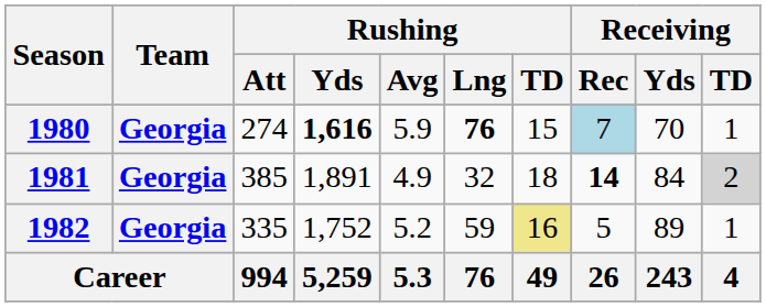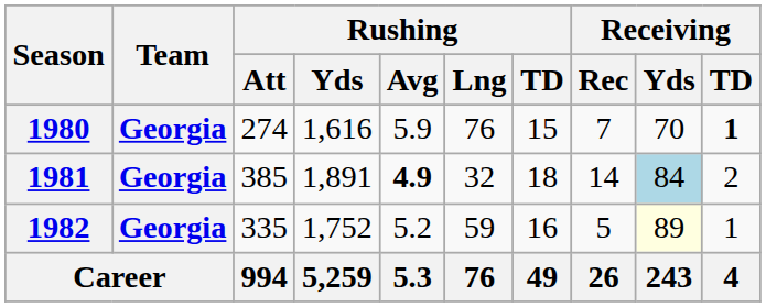1980 | Rushing / Yds: bold -> normal
1980 | Rushing / Lng: bold -> normal
1980 | Receiving / Rec: lightblue background -> no background
1980 | Receiving / TD: normal -> bold
1981 | Rushing / Avg: normal -> bold
1981 | Receiving / Rec: bold -> normal
1981 | Receiving / Yds: no background -> lightblue background
1981 | Receiving / TD: lightgrey background -> no background
1982 | Rushing / TD: khaki background -> no background
1982 | Receiving / Yds: no background -> lightyellow background
